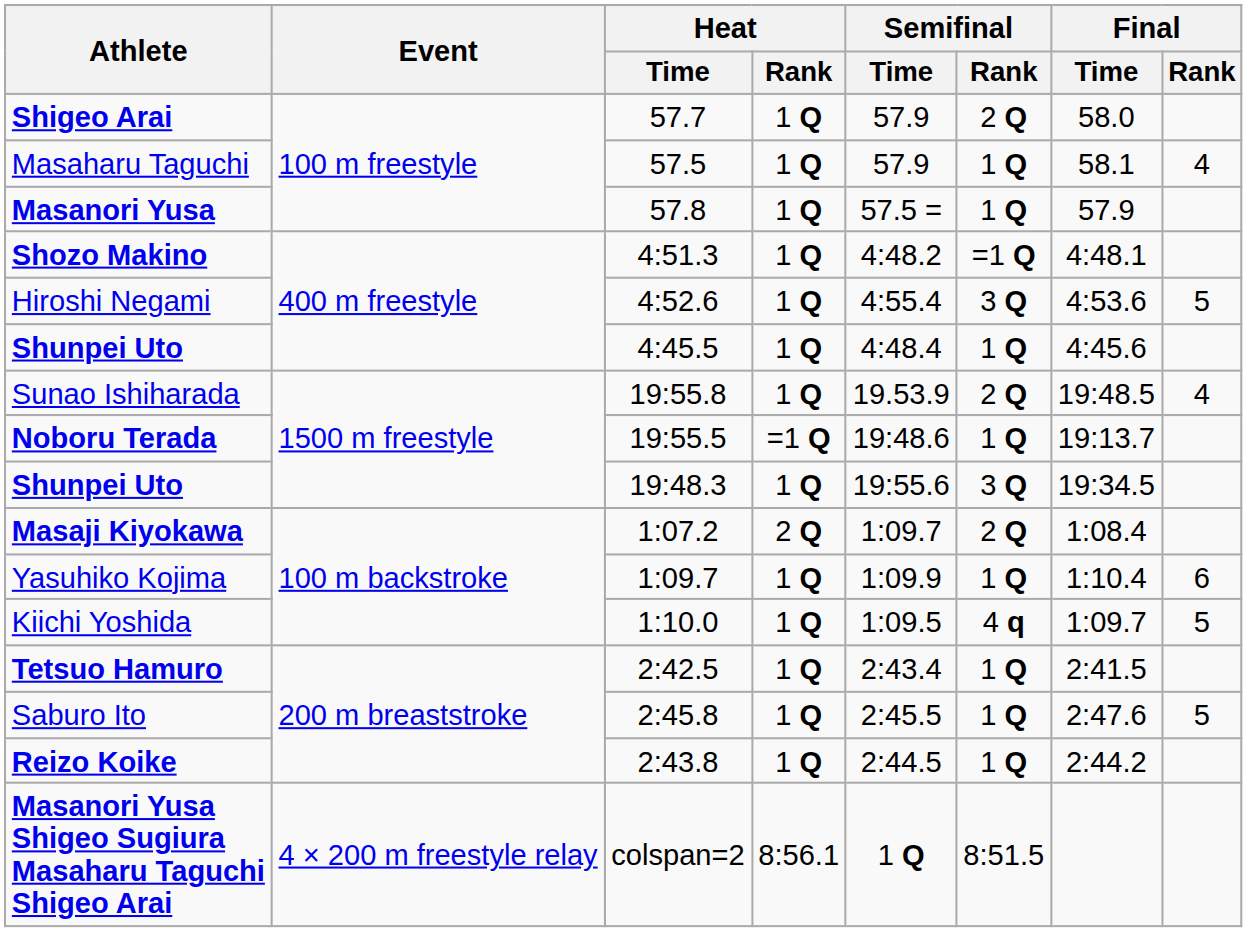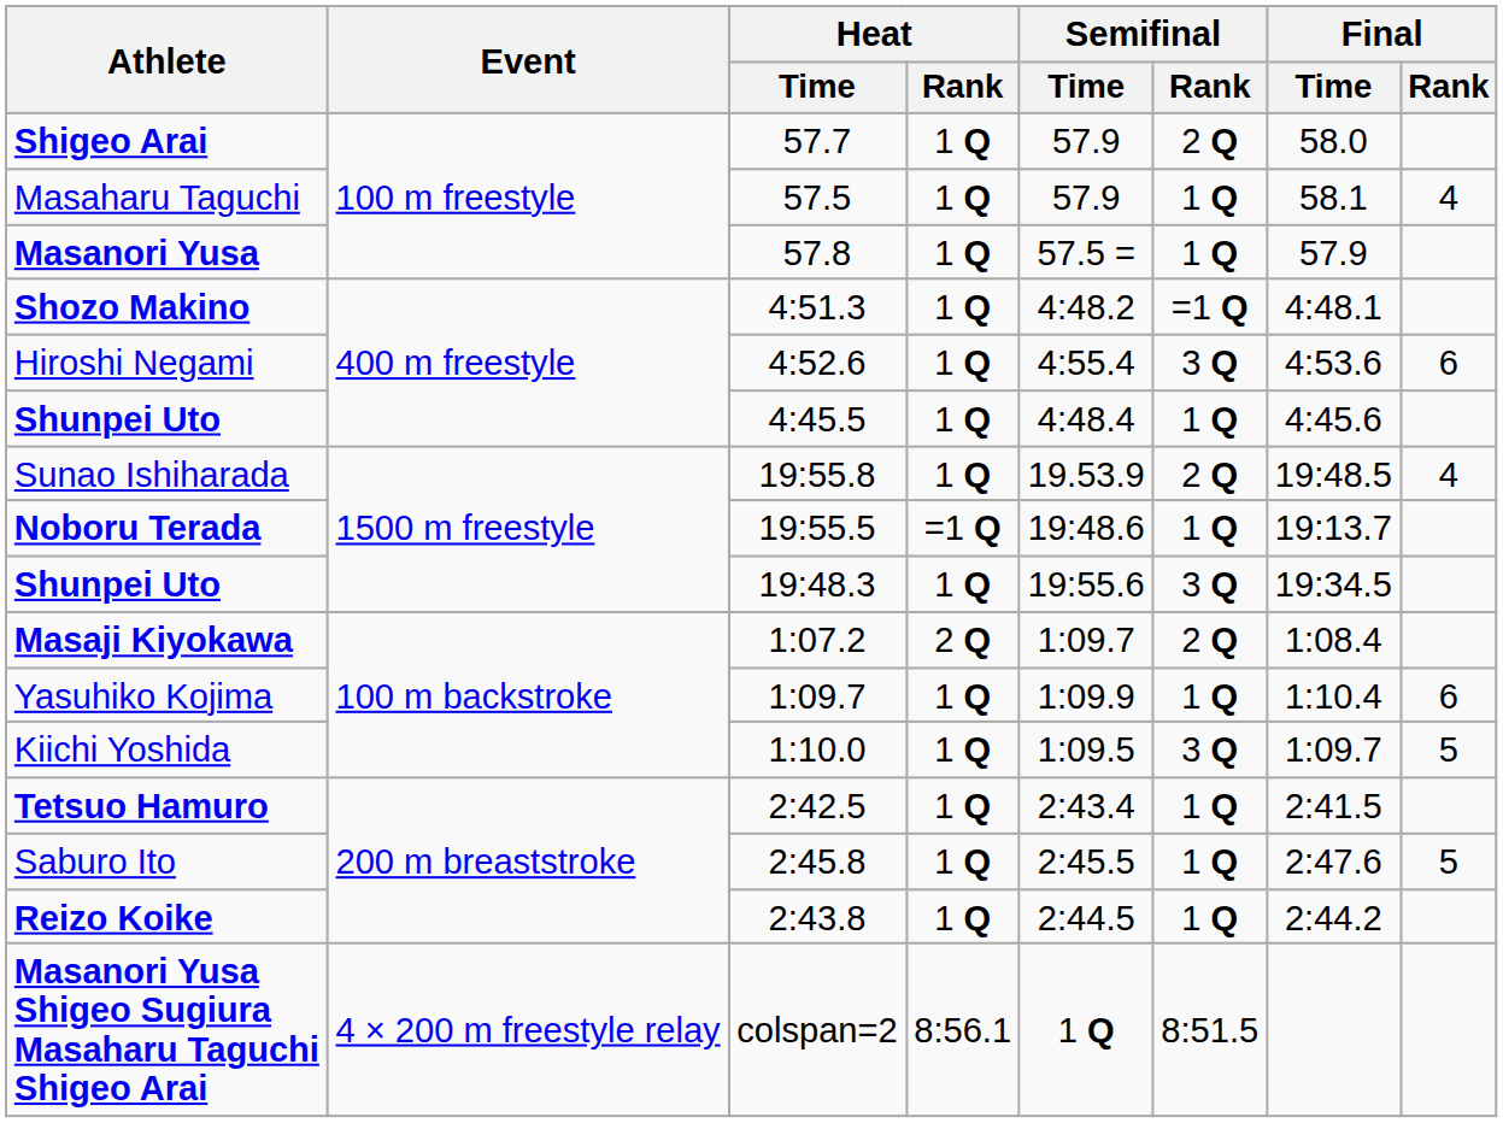Hiroshi Negami | Final / Rank: 5 -> 6
Kiichi Yoshida | Semifinal / Rank: 4 q -> 3 Q
